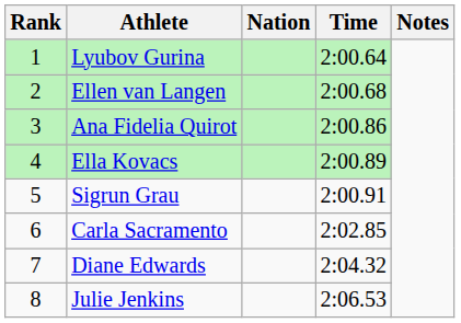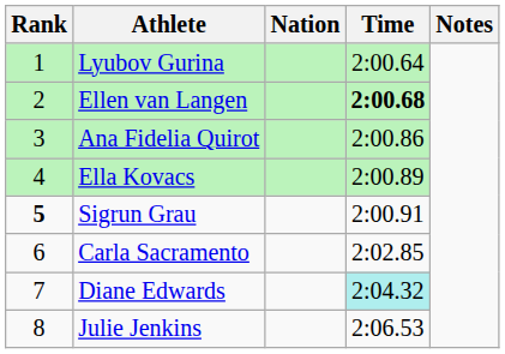Ellen van Langen | Time: normal -> bold
Sigrun Grau | Rank: normal -> bold
Diane Edwards | Time: no background -> paleturquoise background
